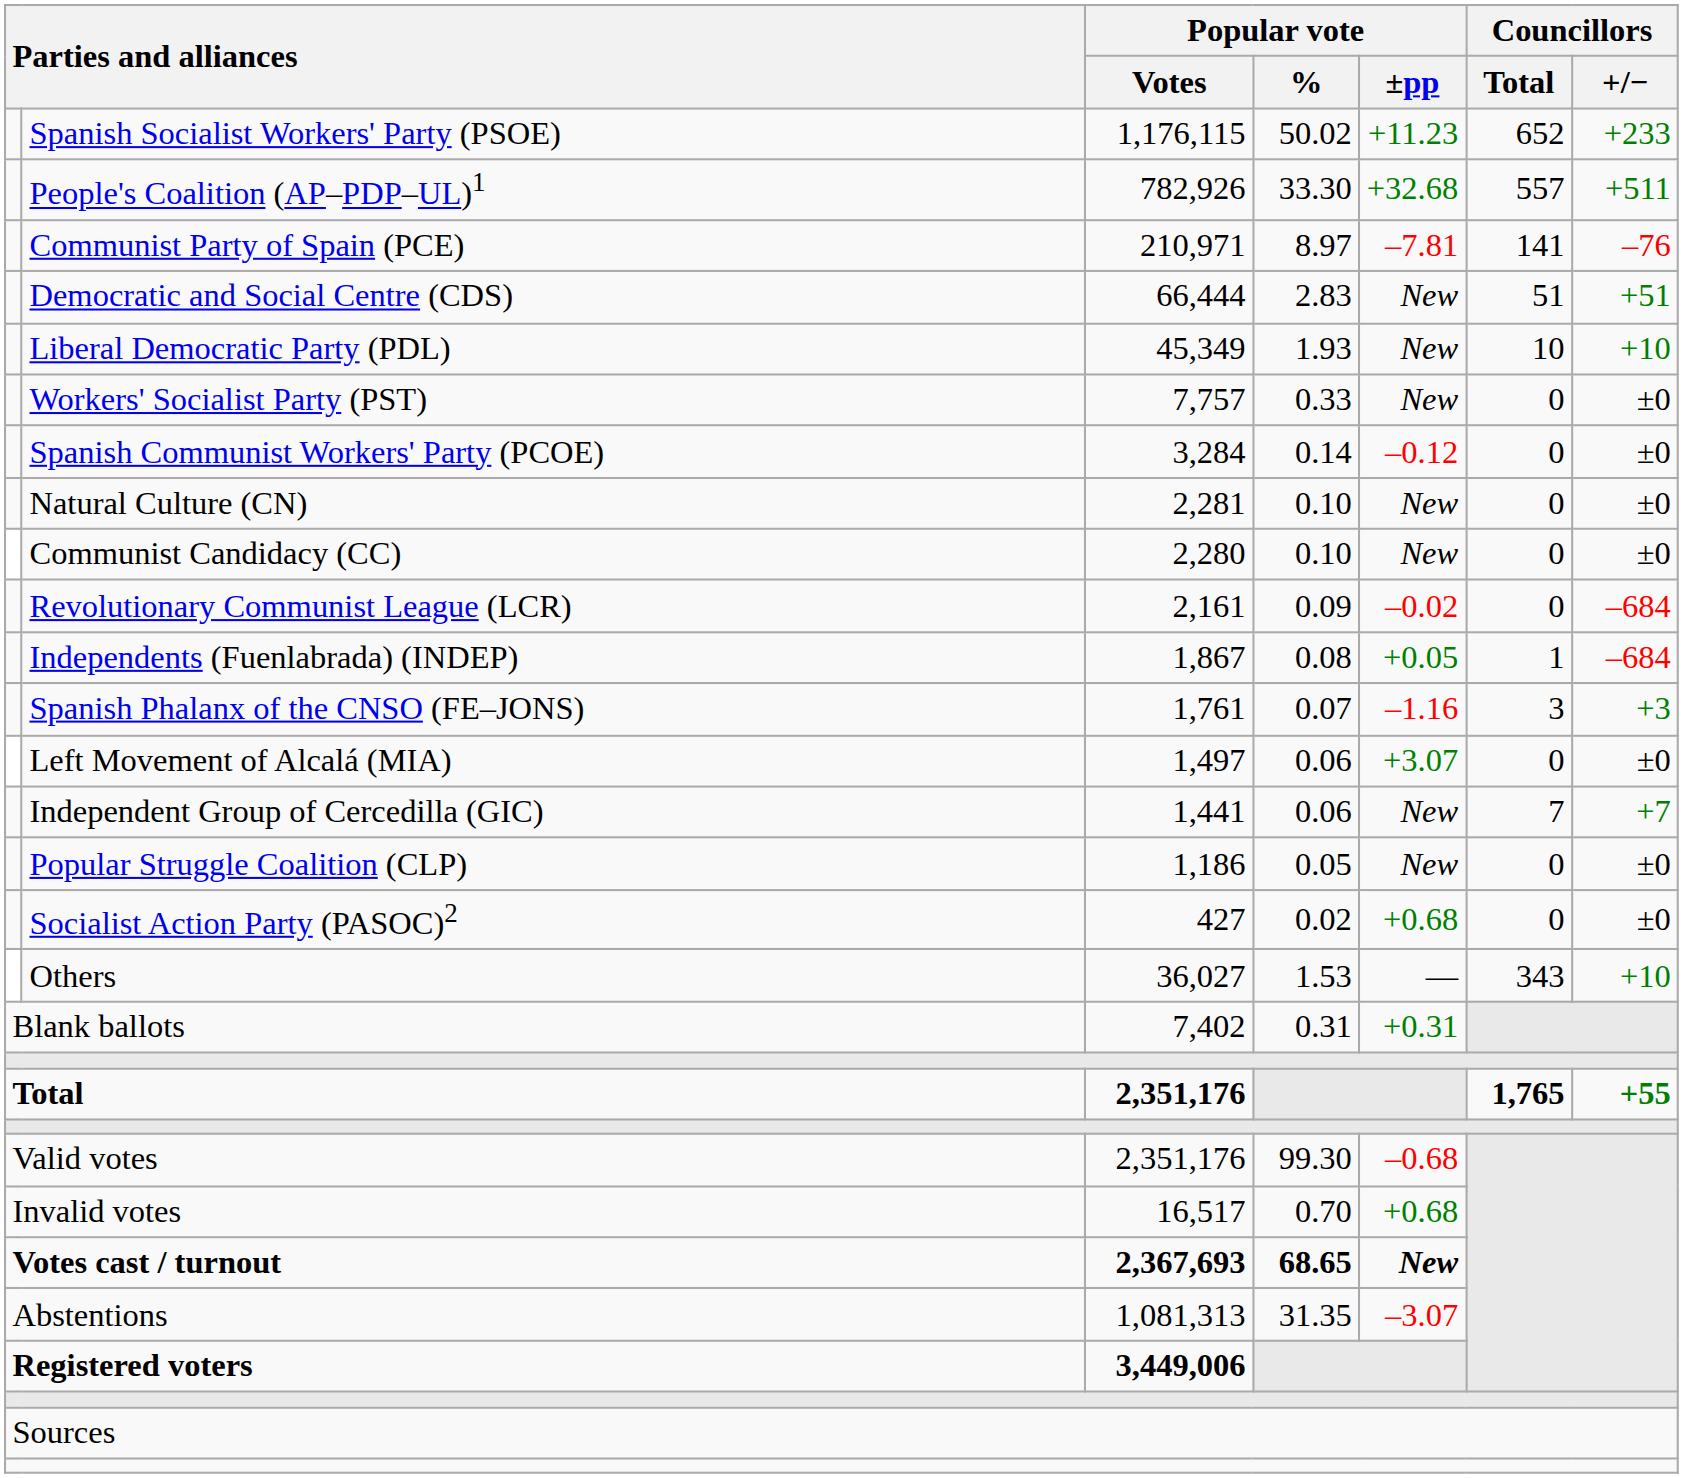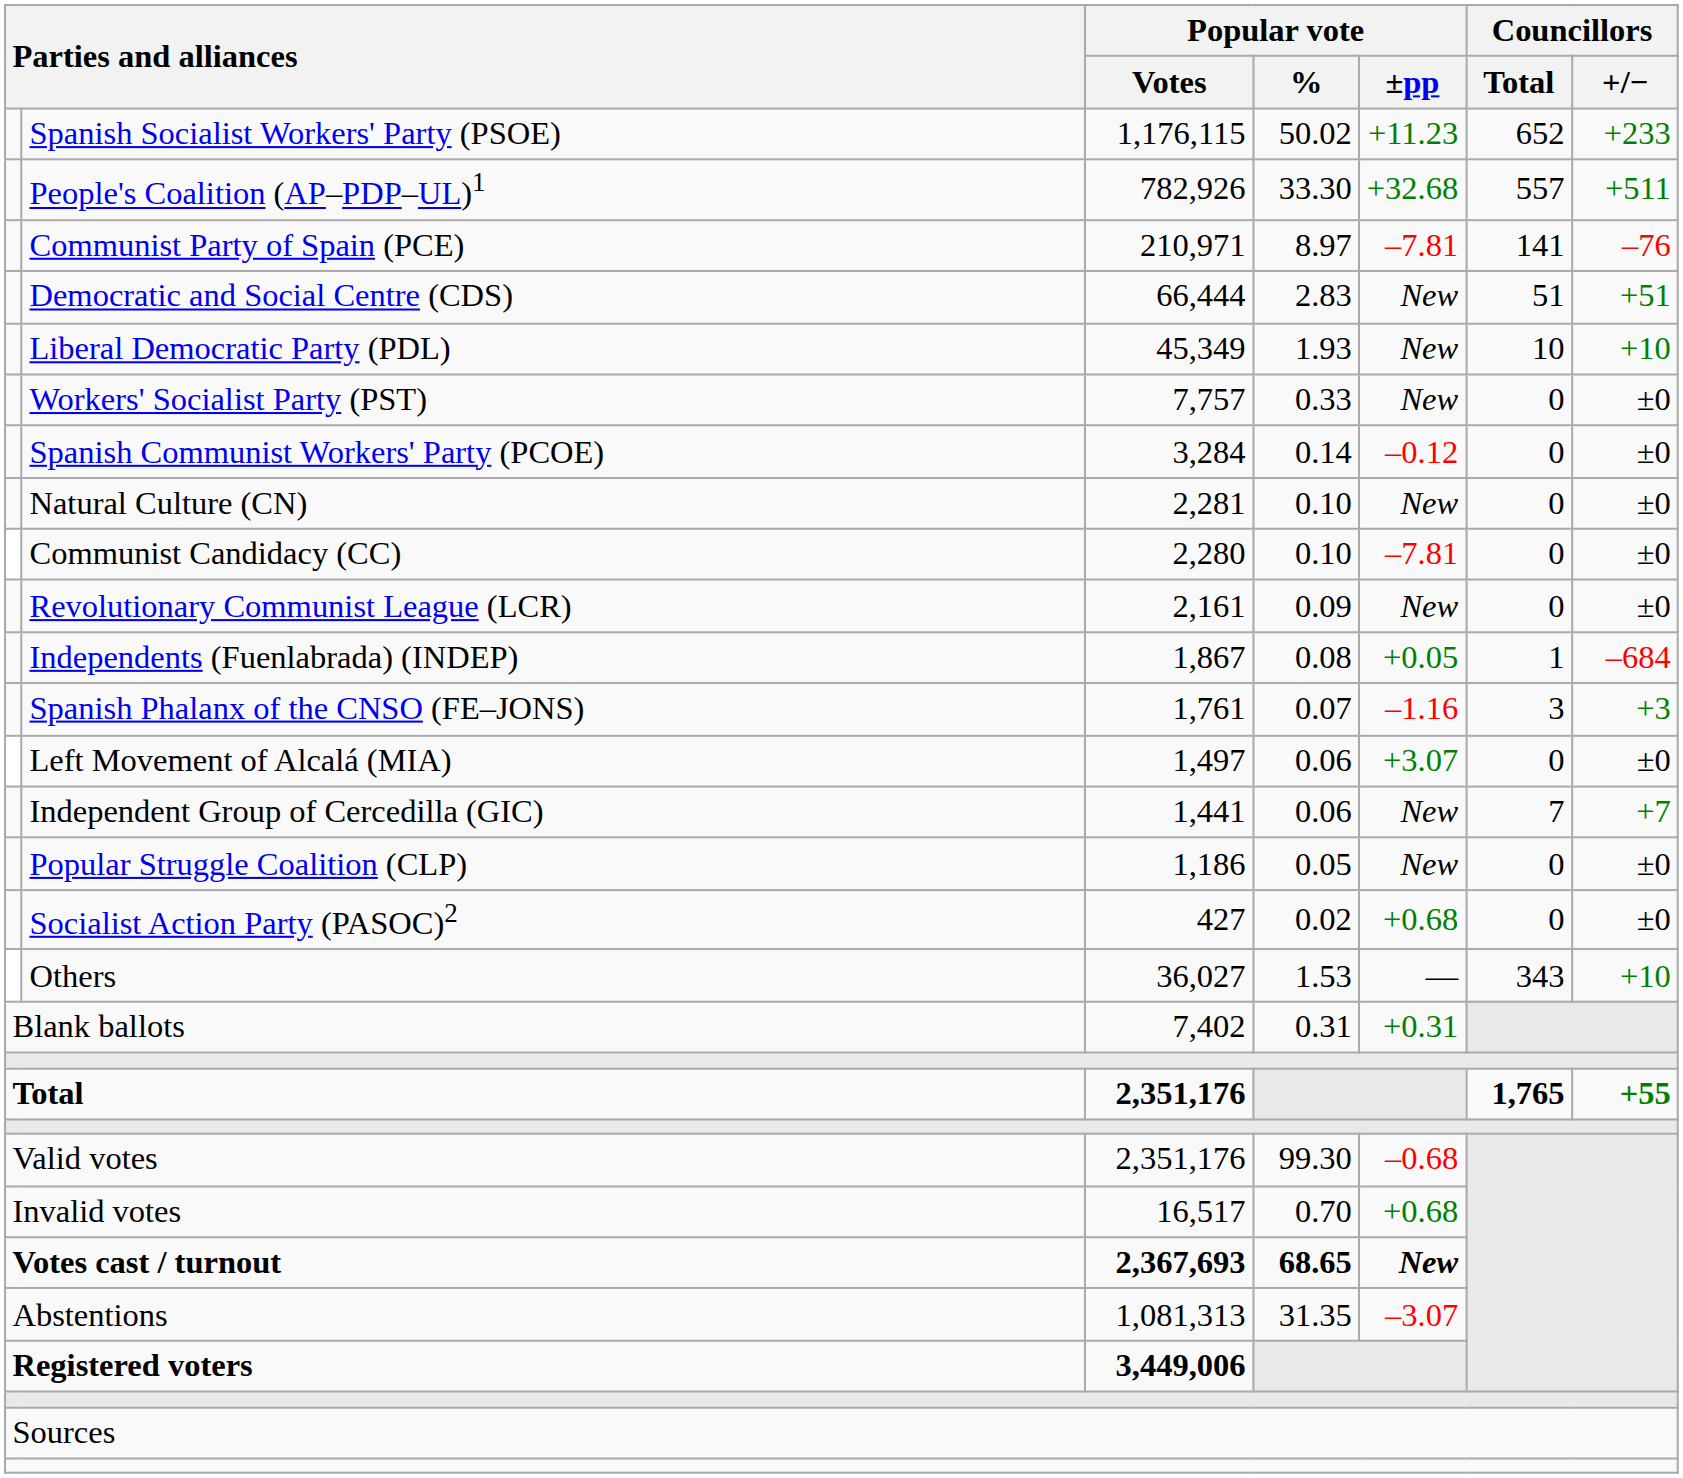Communist Candidacy (CC) | Popular vote / ±pp: New -> –7.81
Revolutionary Communist League (LCR) | Popular vote / ±pp: –0.02 -> New
Revolutionary Communist League (LCR) | Councillors / +/−: –684 -> ±0
